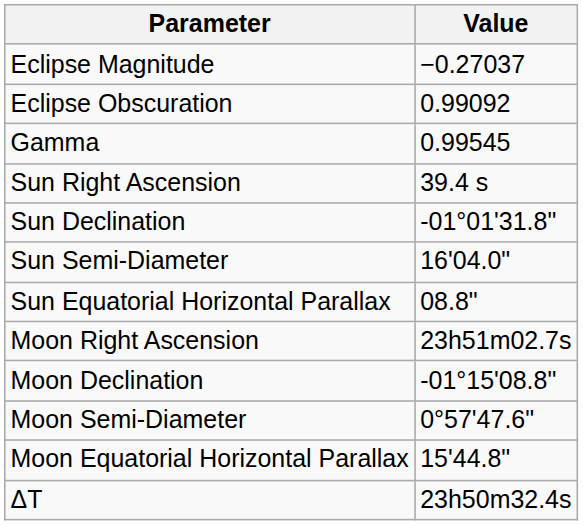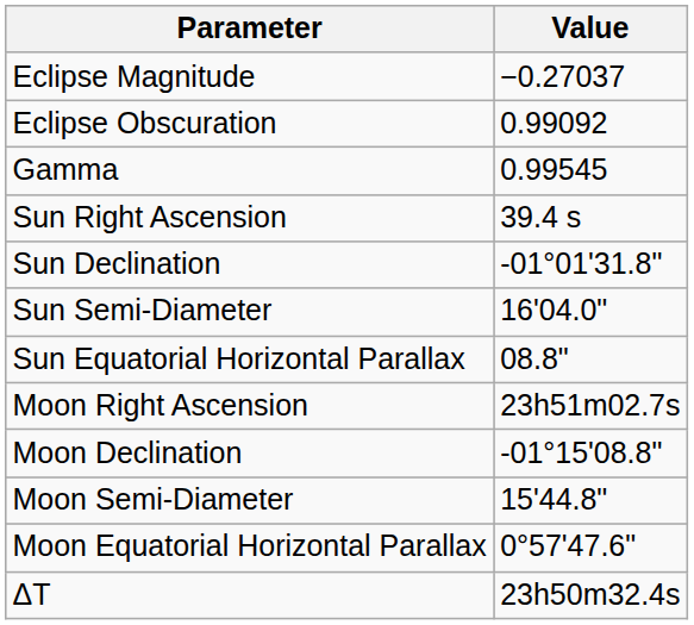Moon Semi-Diameter | Value: 0°57'47.6" -> 15'44.8"
Moon Equatorial Horizontal Parallax | Value: 15'44.8" -> 0°57'47.6"
